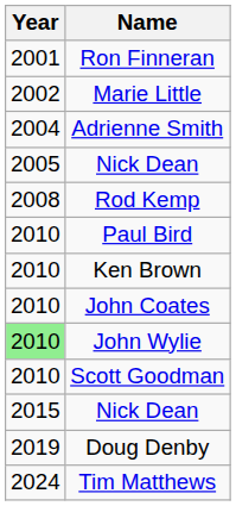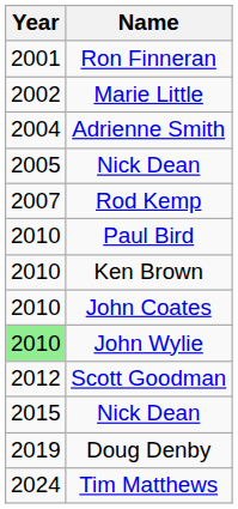row 6 | Year: 2008 -> 2007
row 11 | Year: 2010 -> 2012
